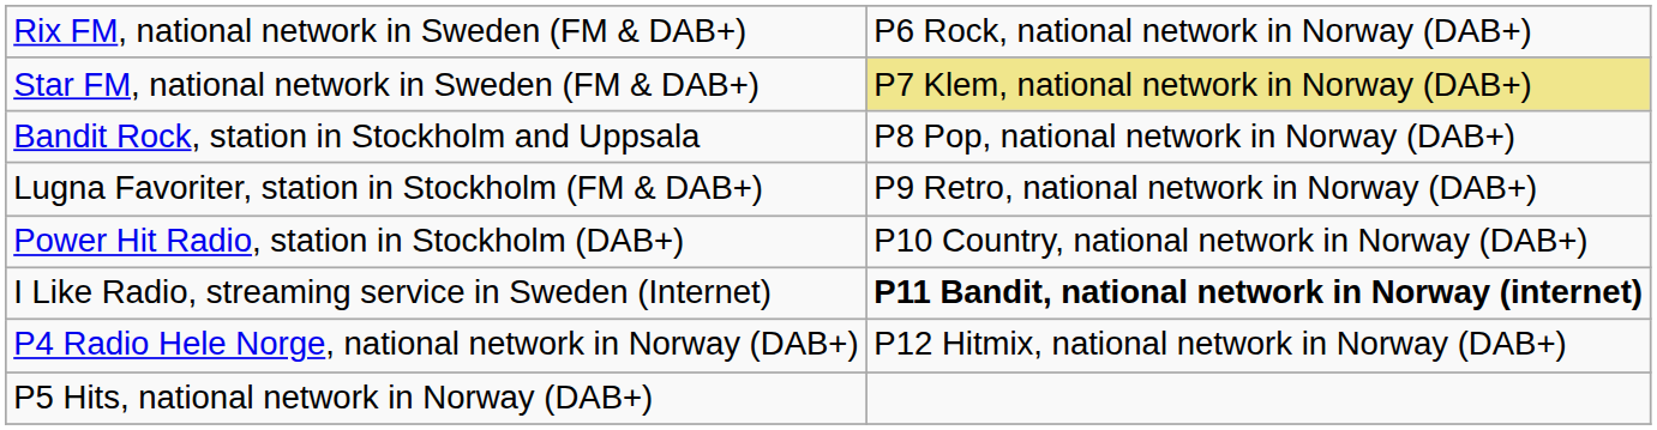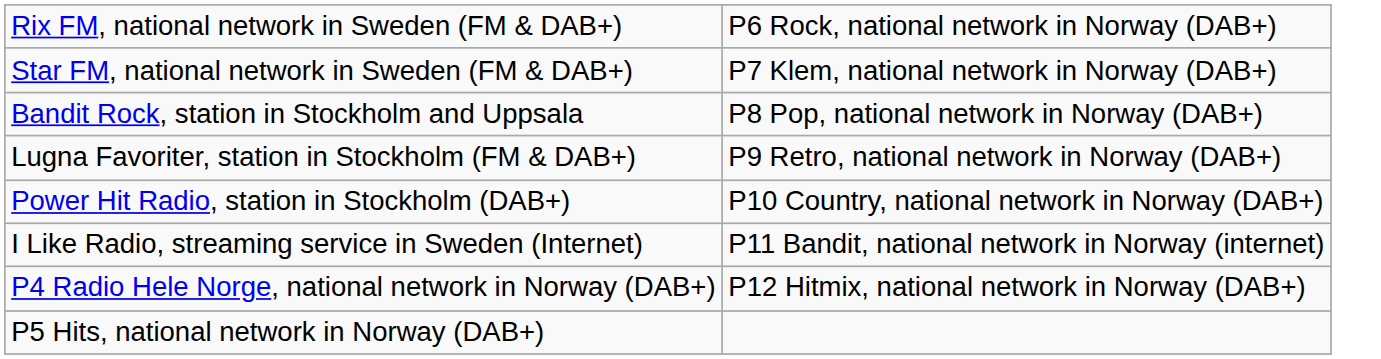Star FM, national network in Sweden (FM & DAB+) | column 2: khaki background -> no background
I Like Radio, streaming service in Sweden (Internet) | column 2: bold -> normal
